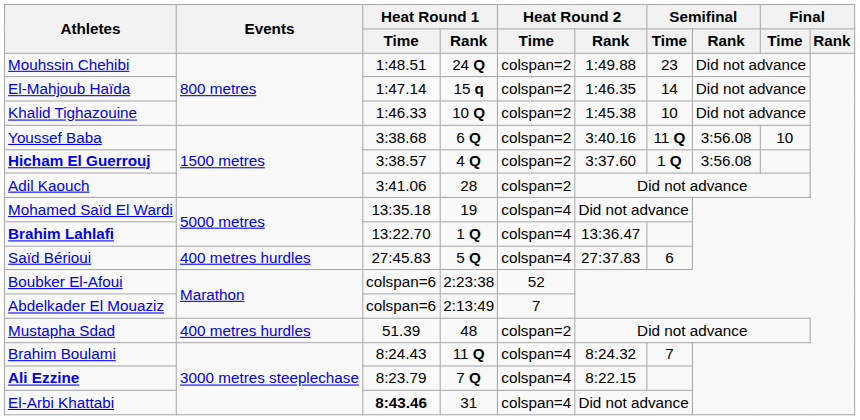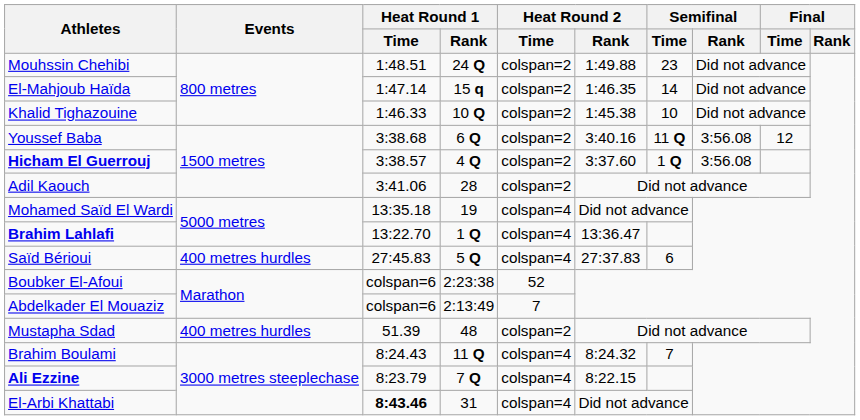Youssef Baba | Final / Time: 10 -> 12
